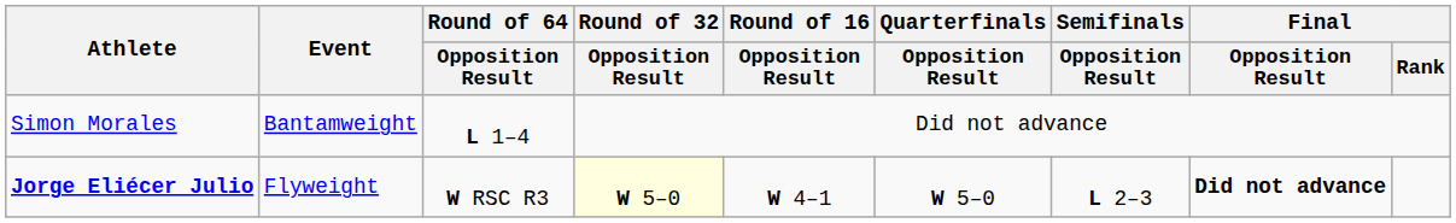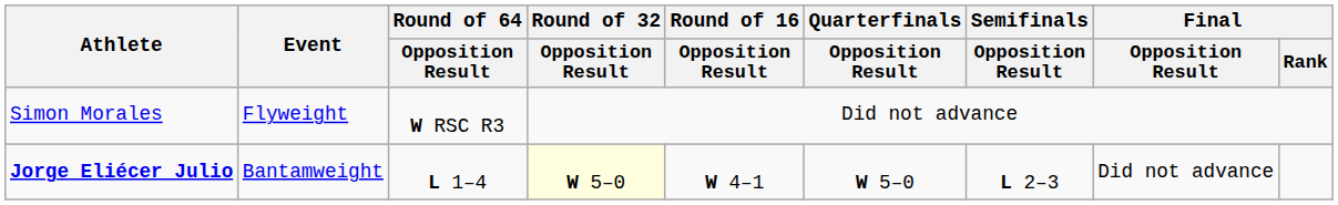Simon Morales | Event: Bantamweight -> Flyweight
Simon Morales | Round of 64 / Opposition Result: L 1–4 -> W RSC R3
Jorge Eliécer Julio | Event: Flyweight -> Bantamweight
Jorge Eliécer Julio | Round of 64 / Opposition Result: W RSC R3 -> L 1–4
Jorge Eliécer Julio | Final / Opposition Result: bold -> normal
